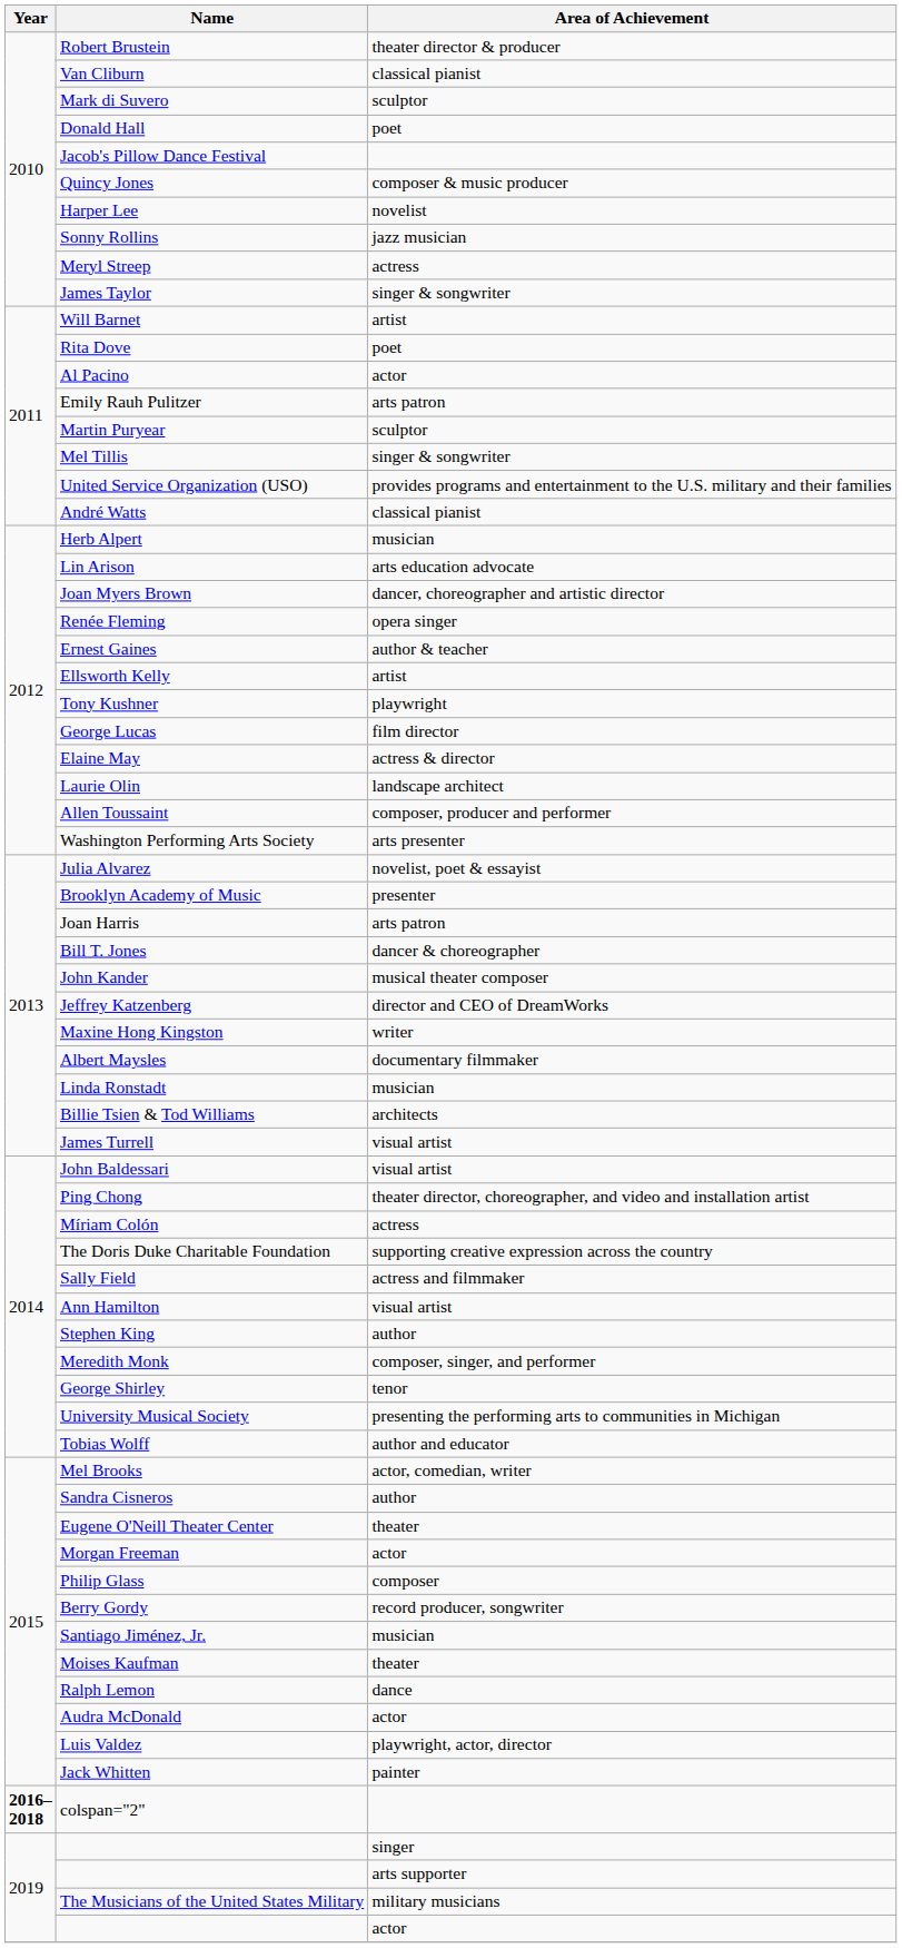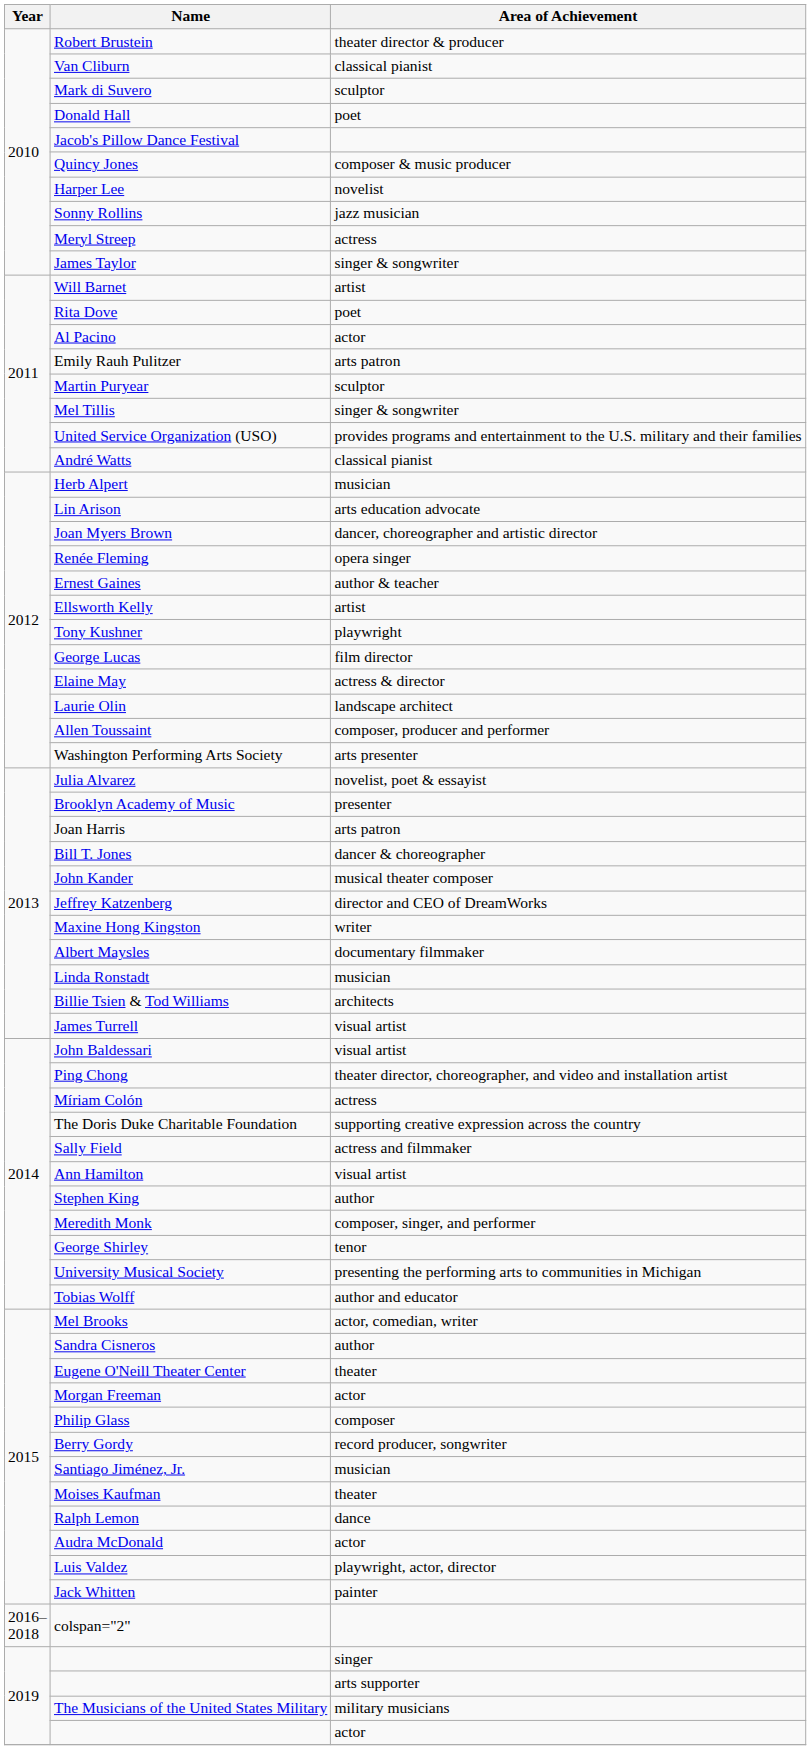colspan="2" | Year: bold -> normal
